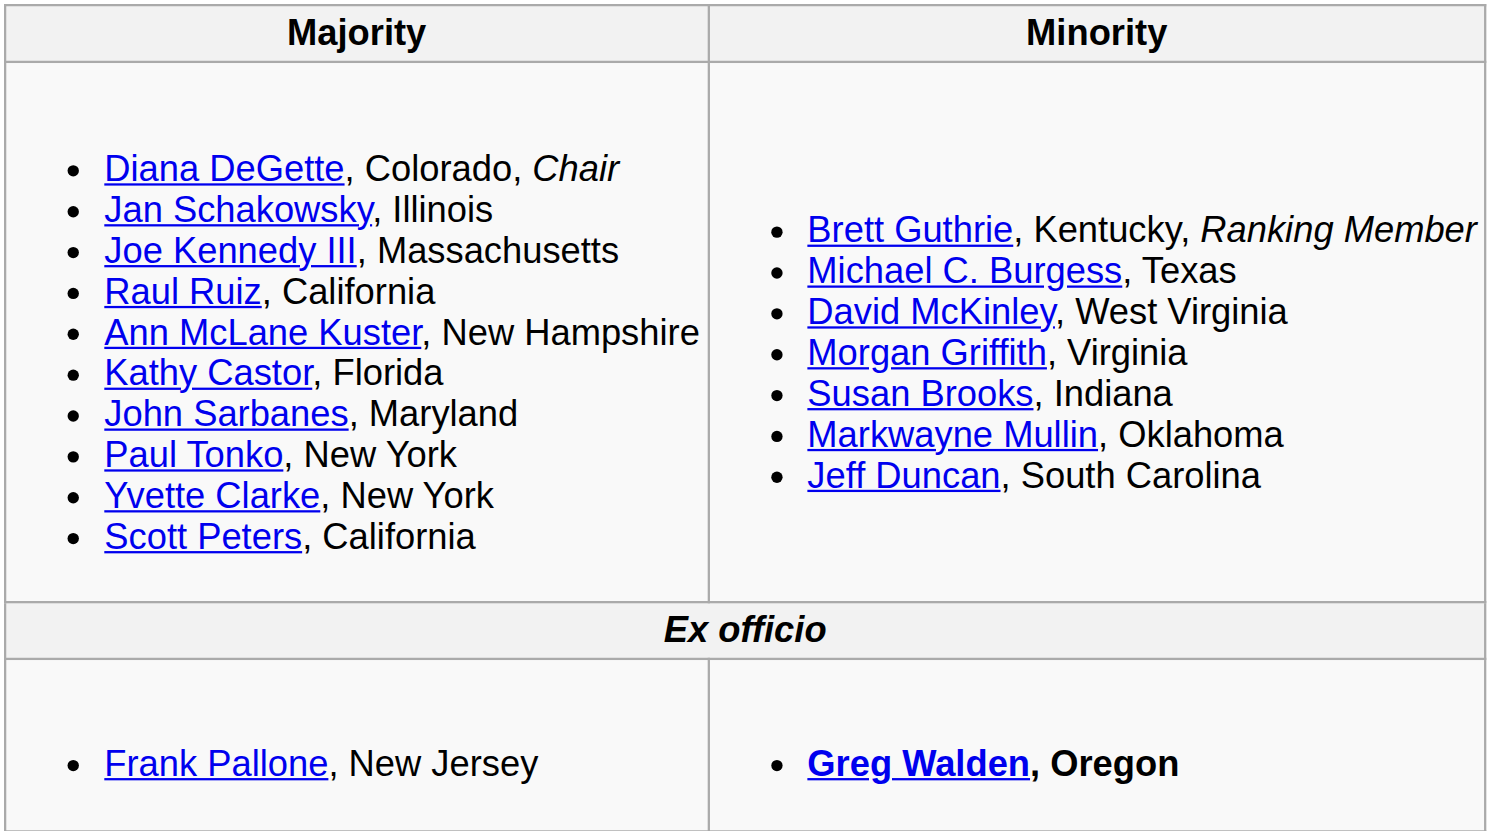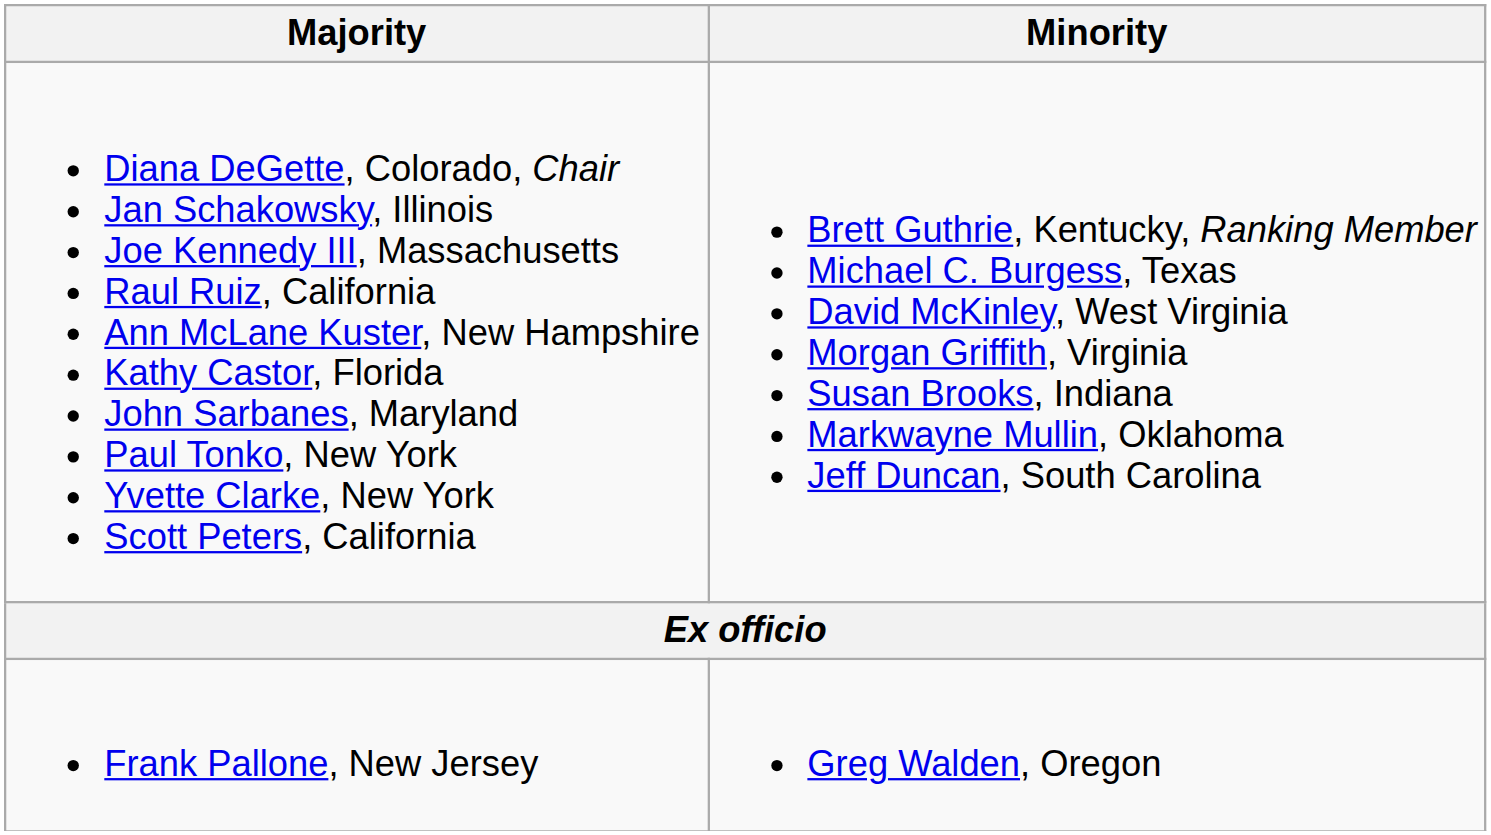Frank Pallone, New Jersey | Minority: bold -> normal
